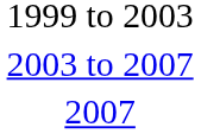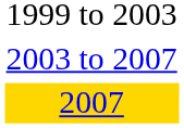row 3 | column 1: no background -> gold background
